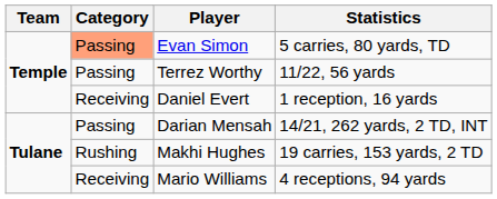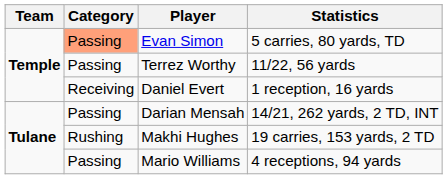Mario Williams | Category: Receiving -> Passing
